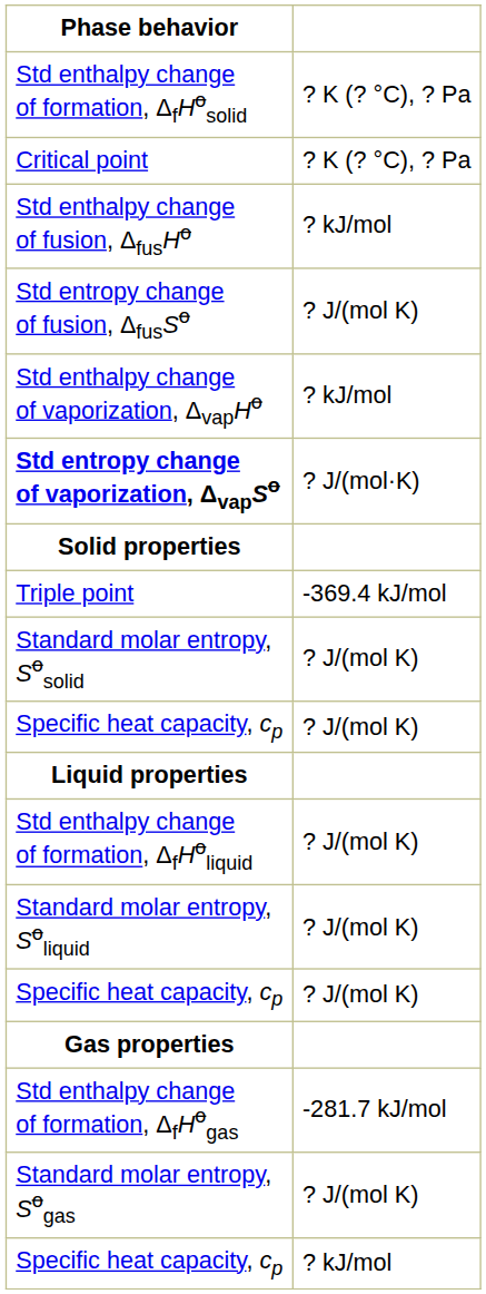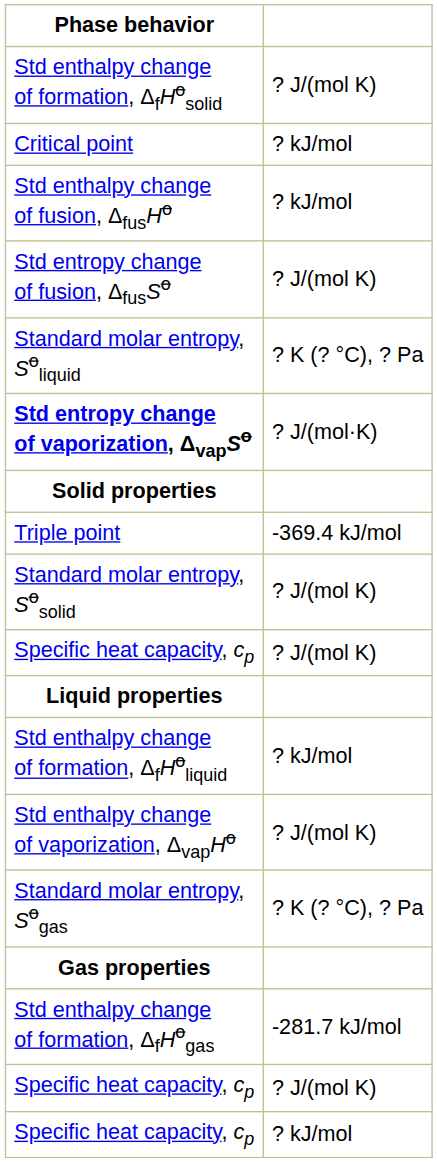row 2 | column 2: ? K (? °C), ? Pa -> ? J/(mol K)
row 3 | column 2: ? K (? °C), ? Pa -> ? kJ/mol
row 6 | Phase behavior: Std enthalpy change of vaporization, ΔvapHo -> Standard molar entropy, Soliquid
row 6 | column 2: ? kJ/mol -> ? K (? °C), ? Pa
row 13 | column 2: ? J/(mol K) -> ? kJ/mol
row 14 | Phase behavior: Standard molar entropy, Soliquid -> Std enthalpy change of vaporization, ΔvapHo
row 15 | Phase behavior: Specific heat capacity, cp -> Standard molar entropy, Sogas
row 15 | column 2: ? J/(mol K) -> ? K (? °C), ? Pa
row 18 | Phase behavior: Standard molar entropy, Sogas -> Specific heat capacity, cp
